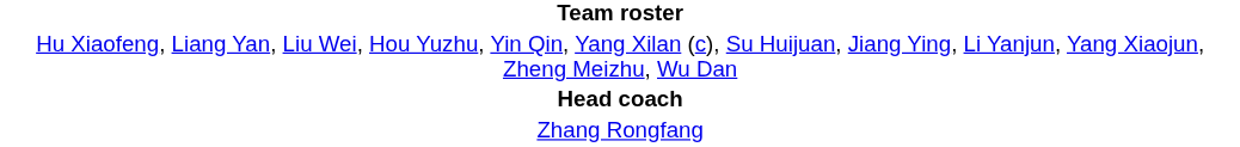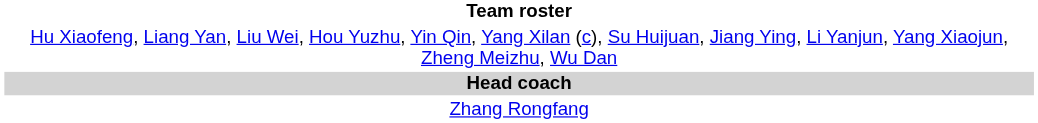row 3 | column 1: no background -> lightgrey background
